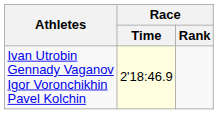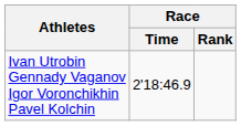Ivan Utrobin Gennady Vaganov Igor Voronchikhin Pavel Kolchin | Race / Time: lightyellow background -> no background
